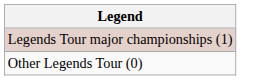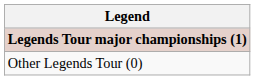row 2 | column 1: normal -> bold
